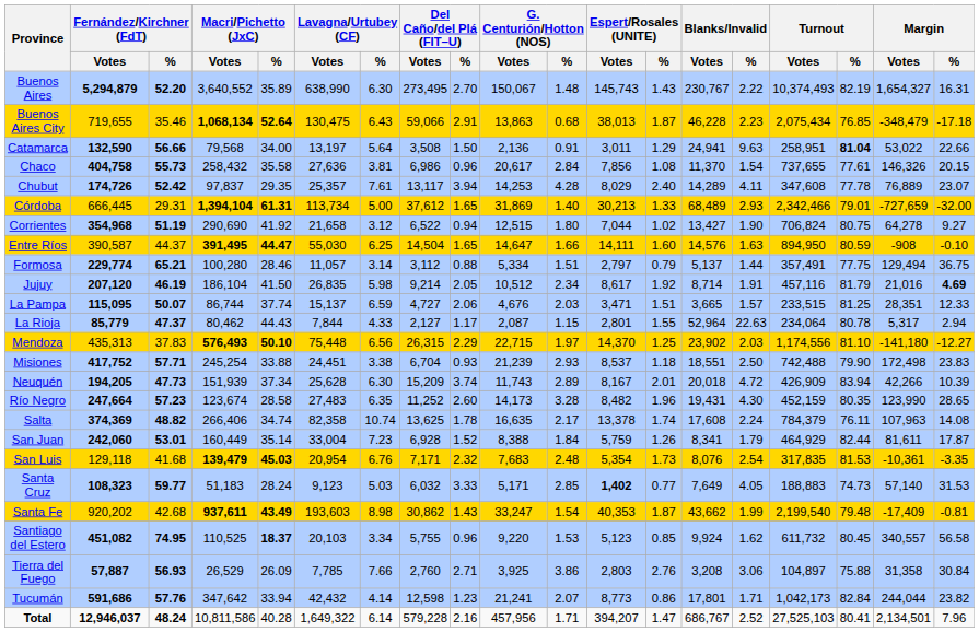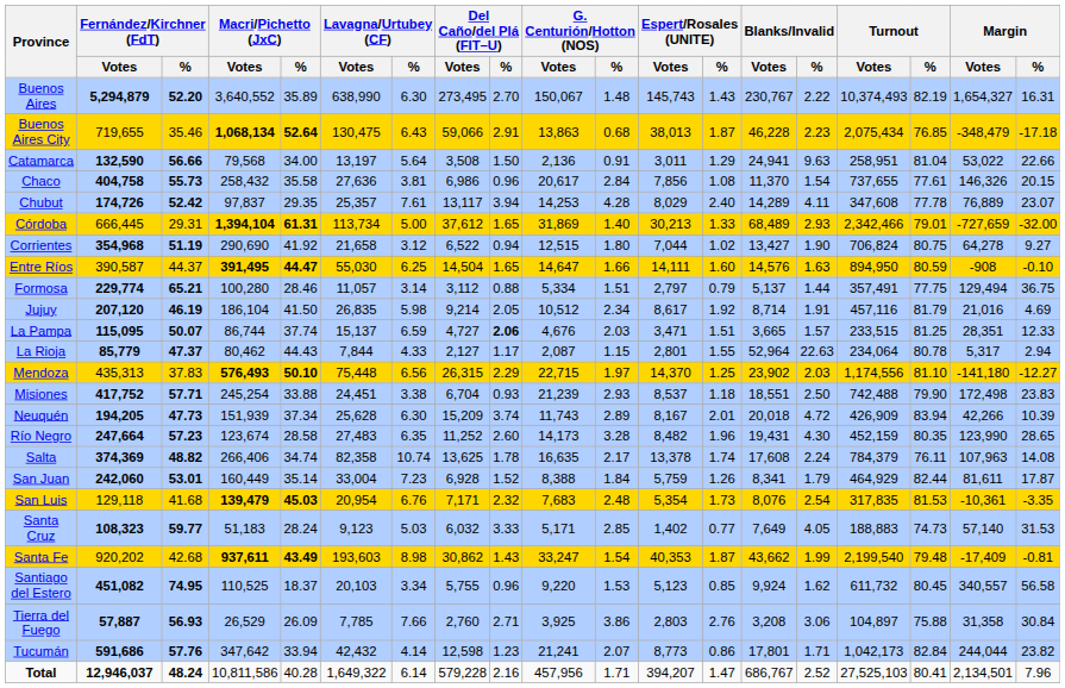Catamarca | Turnout / %: bold -> normal
Jujuy | Margin / %: bold -> normal
La Pampa | Del Caño/del Plá (FIT–U) / %: normal -> bold
Santa Cruz | Espert/Rosales (UNITE) / Votes: bold -> normal
Santiago del Estero | Macri/Pichetto (JxC) / %: bold -> normal
